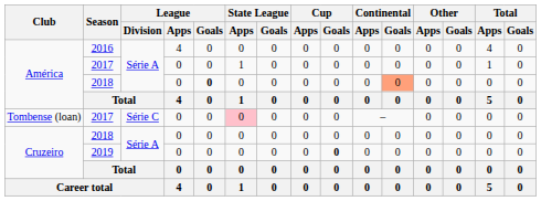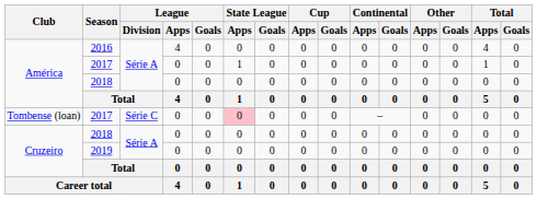América / 2018 | League / Goals: bold -> normal
América / 2018 | Continental / Goals: lightsalmon background -> no background
2019 | Cup / Goals: bold -> normal
